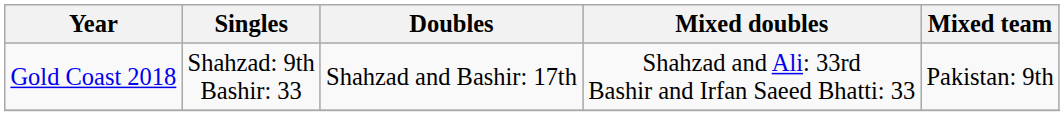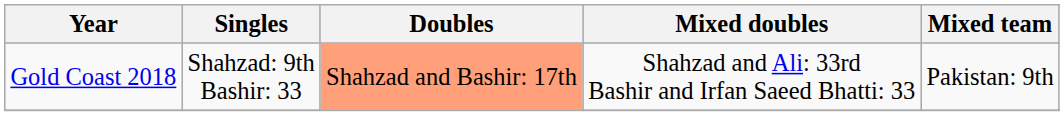Gold Coast 2018 | Doubles: no background -> lightsalmon background
